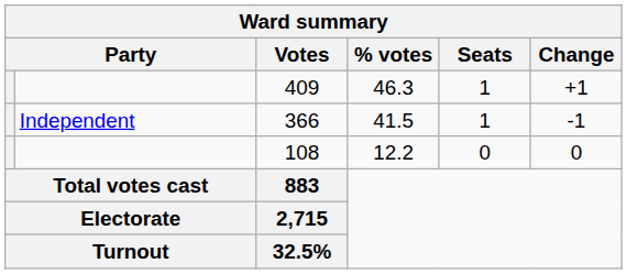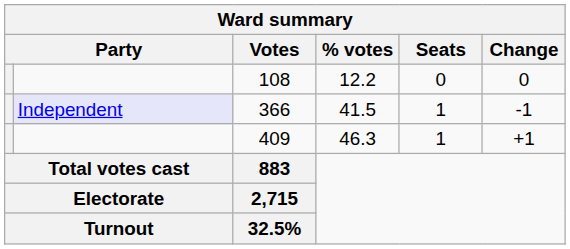rows swapped: 409 <-> 108
366 | column 2: no background -> lavender background
